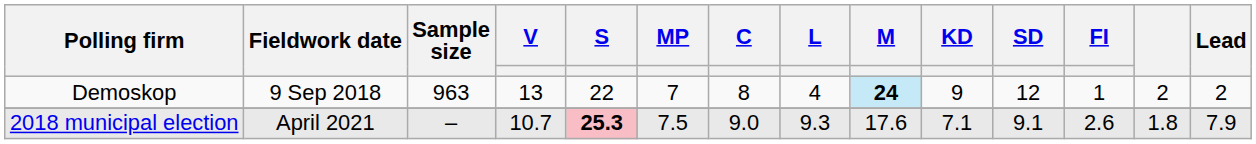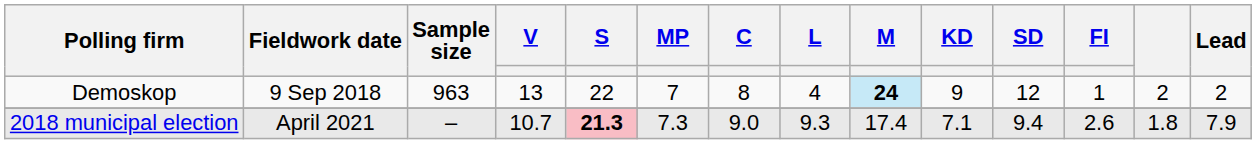2018 municipal election | S: 25.3 -> 21.3
2018 municipal election | MP: 7.5 -> 7.3
2018 municipal election | M: 17.6 -> 17.4
2018 municipal election | SD: 9.1 -> 9.4
